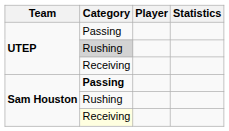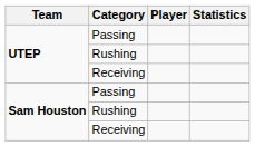UTEP / Rushing | Category: lightgrey background -> no background
Sam Houston / Passing | Category: bold -> normal
Sam Houston / Receiving | Category: lightyellow background -> no background
